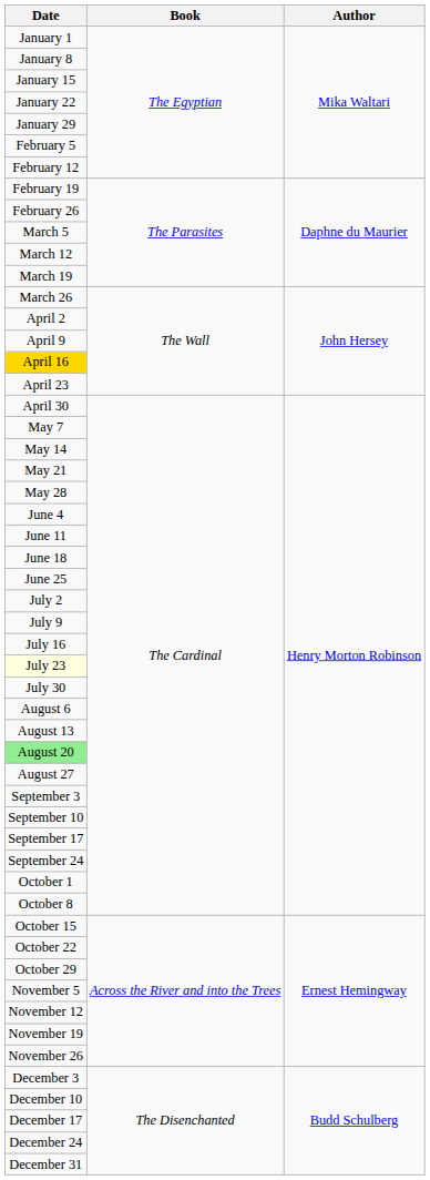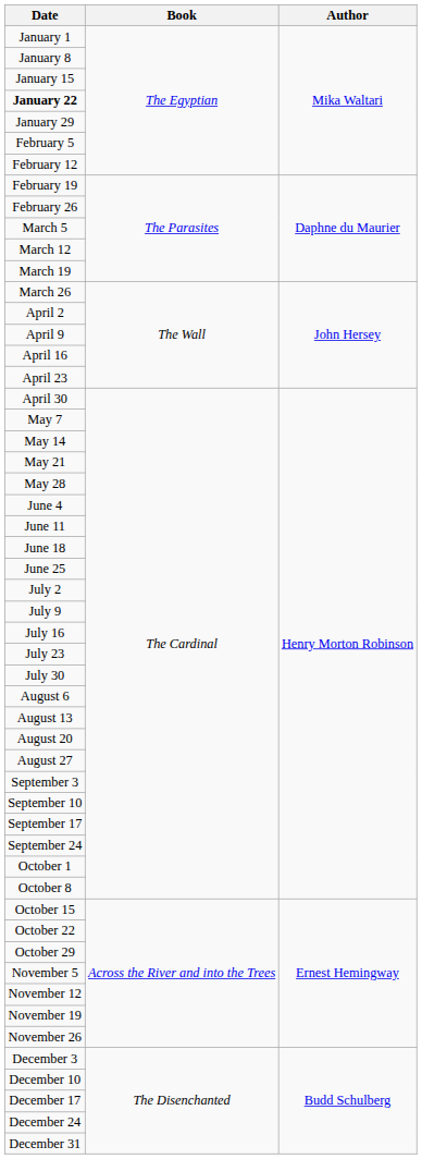January 22 | Date: normal -> bold
April 16 | Date: gold background -> no background
July 23 | Date: lightyellow background -> no background
August 20 | Date: lightgreen background -> no background
